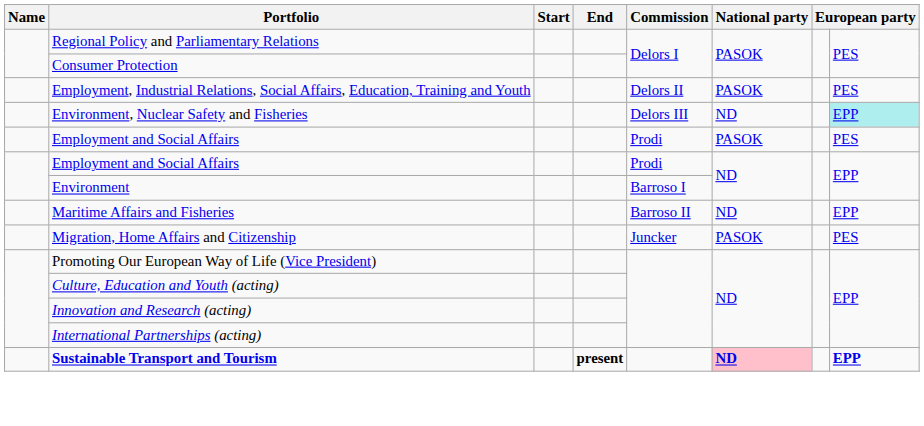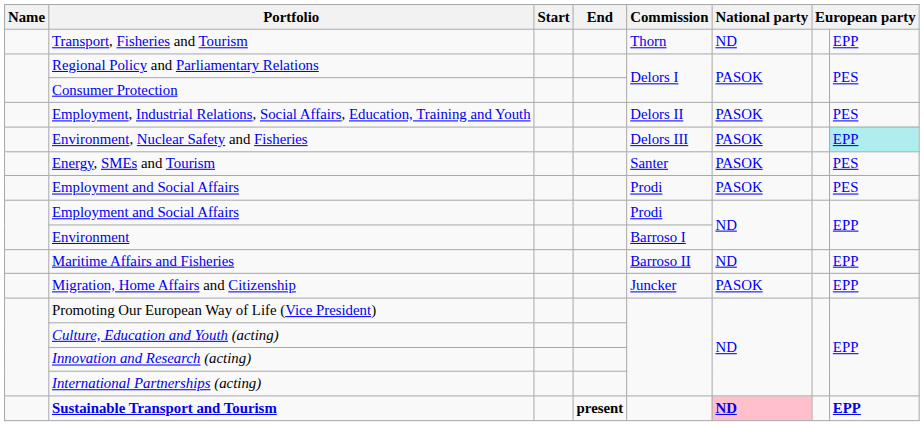+ row: Transport, Fisheries and Tourism | Thorn | ND | EPP
Environment, Nuclear Safety and Fisheries | National party: ND -> PASOK
+ row: Energy, SMEs and Tourism | Santer | PASOK | PES
Migration, Home Affairs and Citizenship | column 8: PES -> EPP
